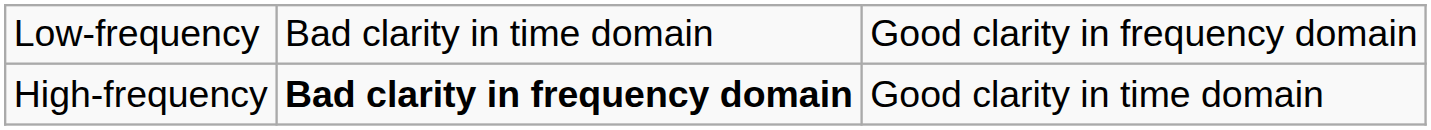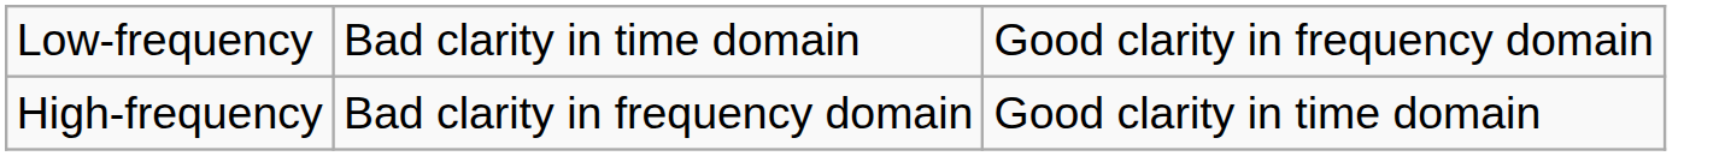High-frequency | column 2: bold -> normal
